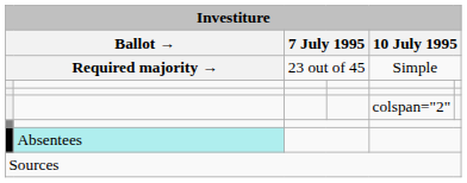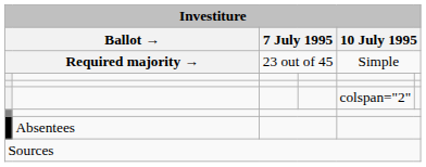Absentees | column 2: paleturquoise background -> no background
